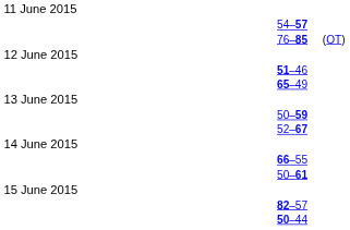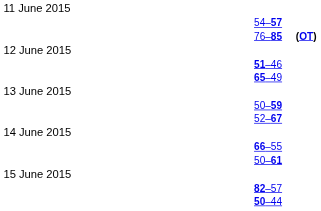76–85 | column 3: normal -> bold
